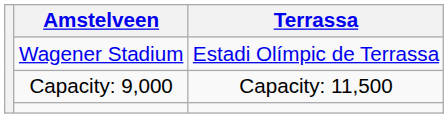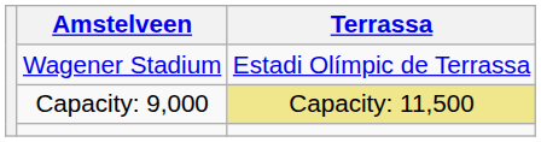Capacity: 9,000 | Terrassa: no background -> khaki background
